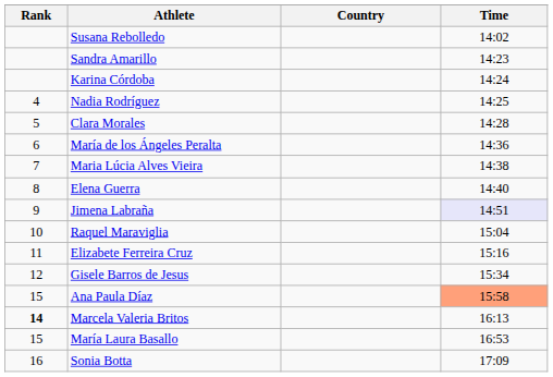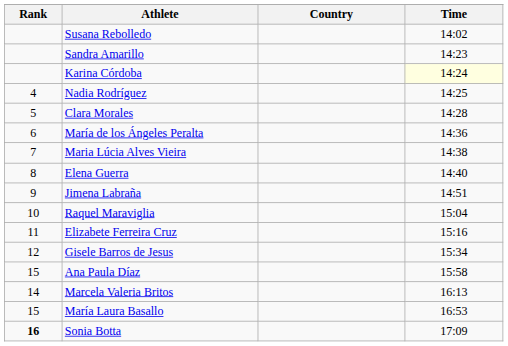Karina Córdoba | Time: no background -> lightyellow background
Jimena Labraña | Time: lavender background -> no background
Ana Paula Díaz | Time: lightsalmon background -> no background
Marcela Valeria Britos | Rank: bold -> normal
Sonia Botta | Rank: normal -> bold
